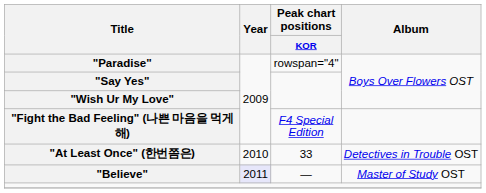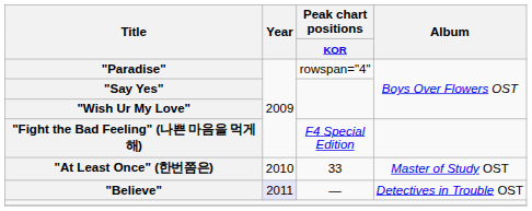"At Least Once" (한번쯤은) | Album: Detectives in Trouble OST -> Master of Study OST
"Believe" | Album: Master of Study OST -> Detectives in Trouble OST
